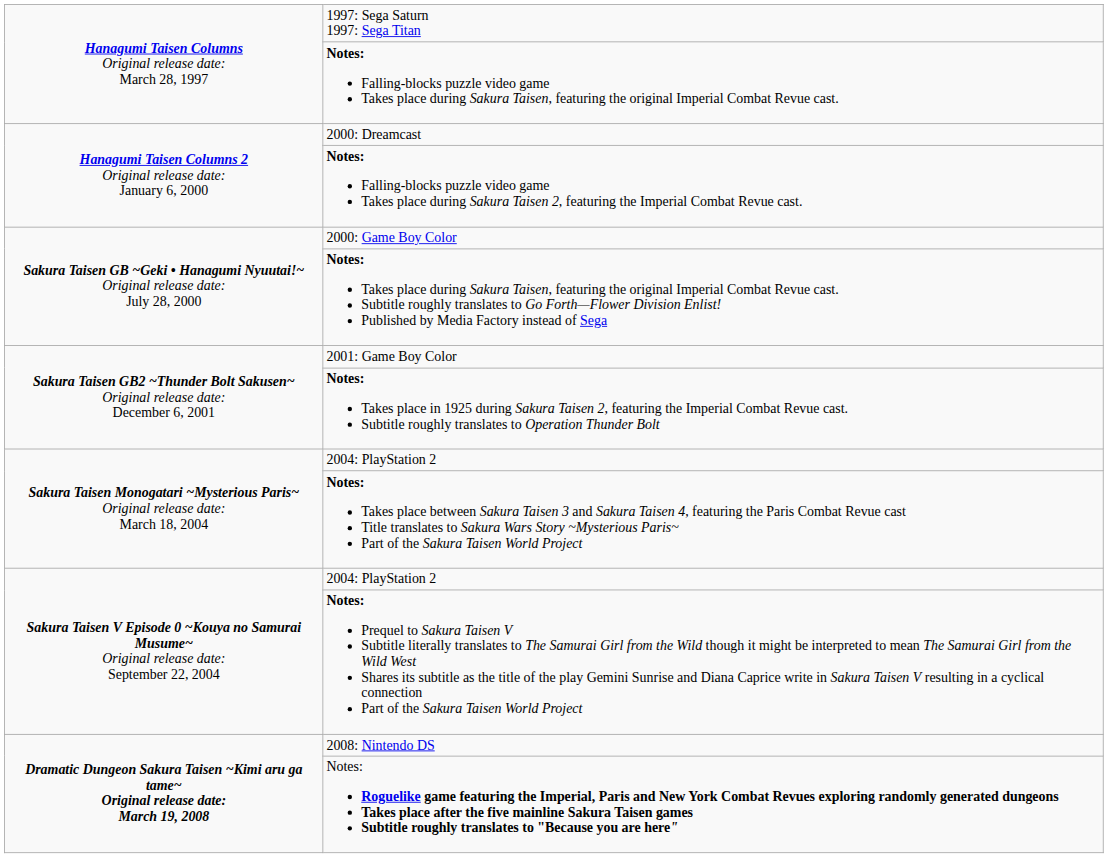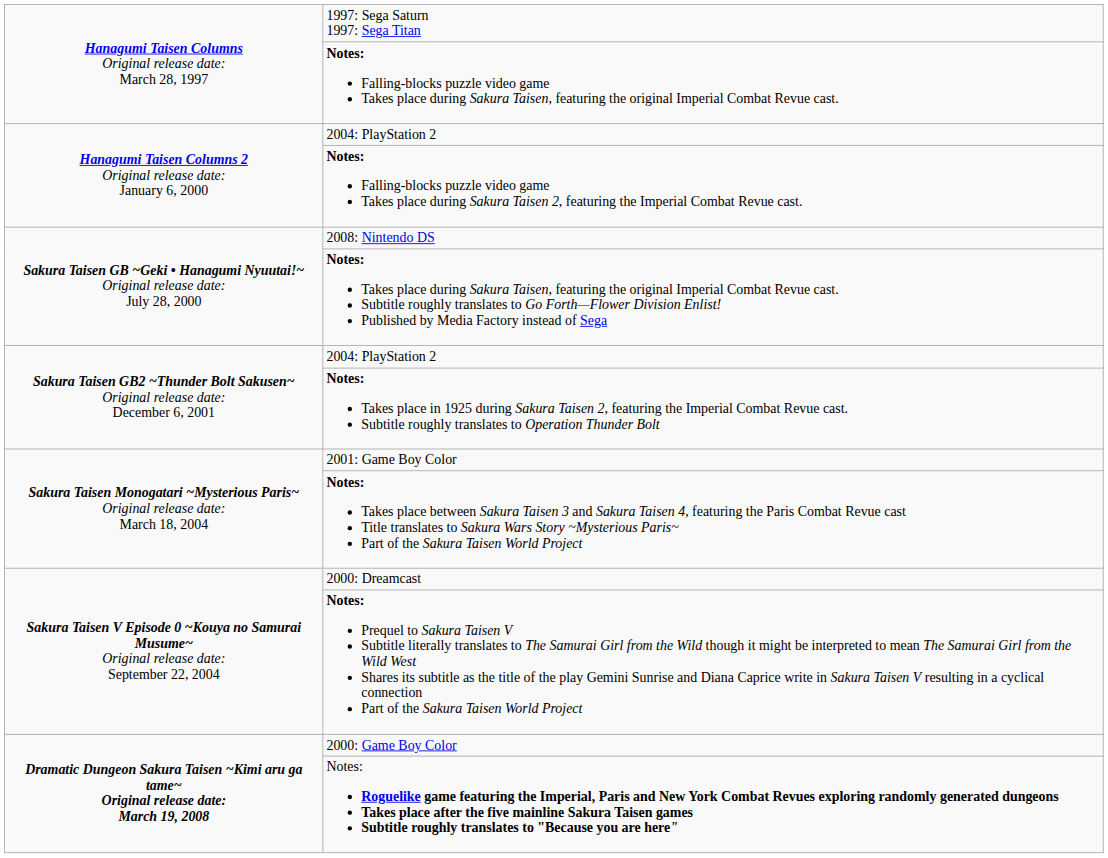row 3 | column 2: 2000: Dreamcast -> 2004: PlayStation 2
row 5 | column 2: 2000: Game Boy Color -> 2008: Nintendo DS
row 7 | column 2: 2001: Game Boy Color -> 2004: PlayStation 2
row 9 | column 2: 2004: PlayStation 2 -> 2001: Game Boy Color
row 11 | column 2: 2004: PlayStation 2 -> 2000: Dreamcast
row 13 | column 2: 2008: Nintendo DS -> 2000: Game Boy Color
